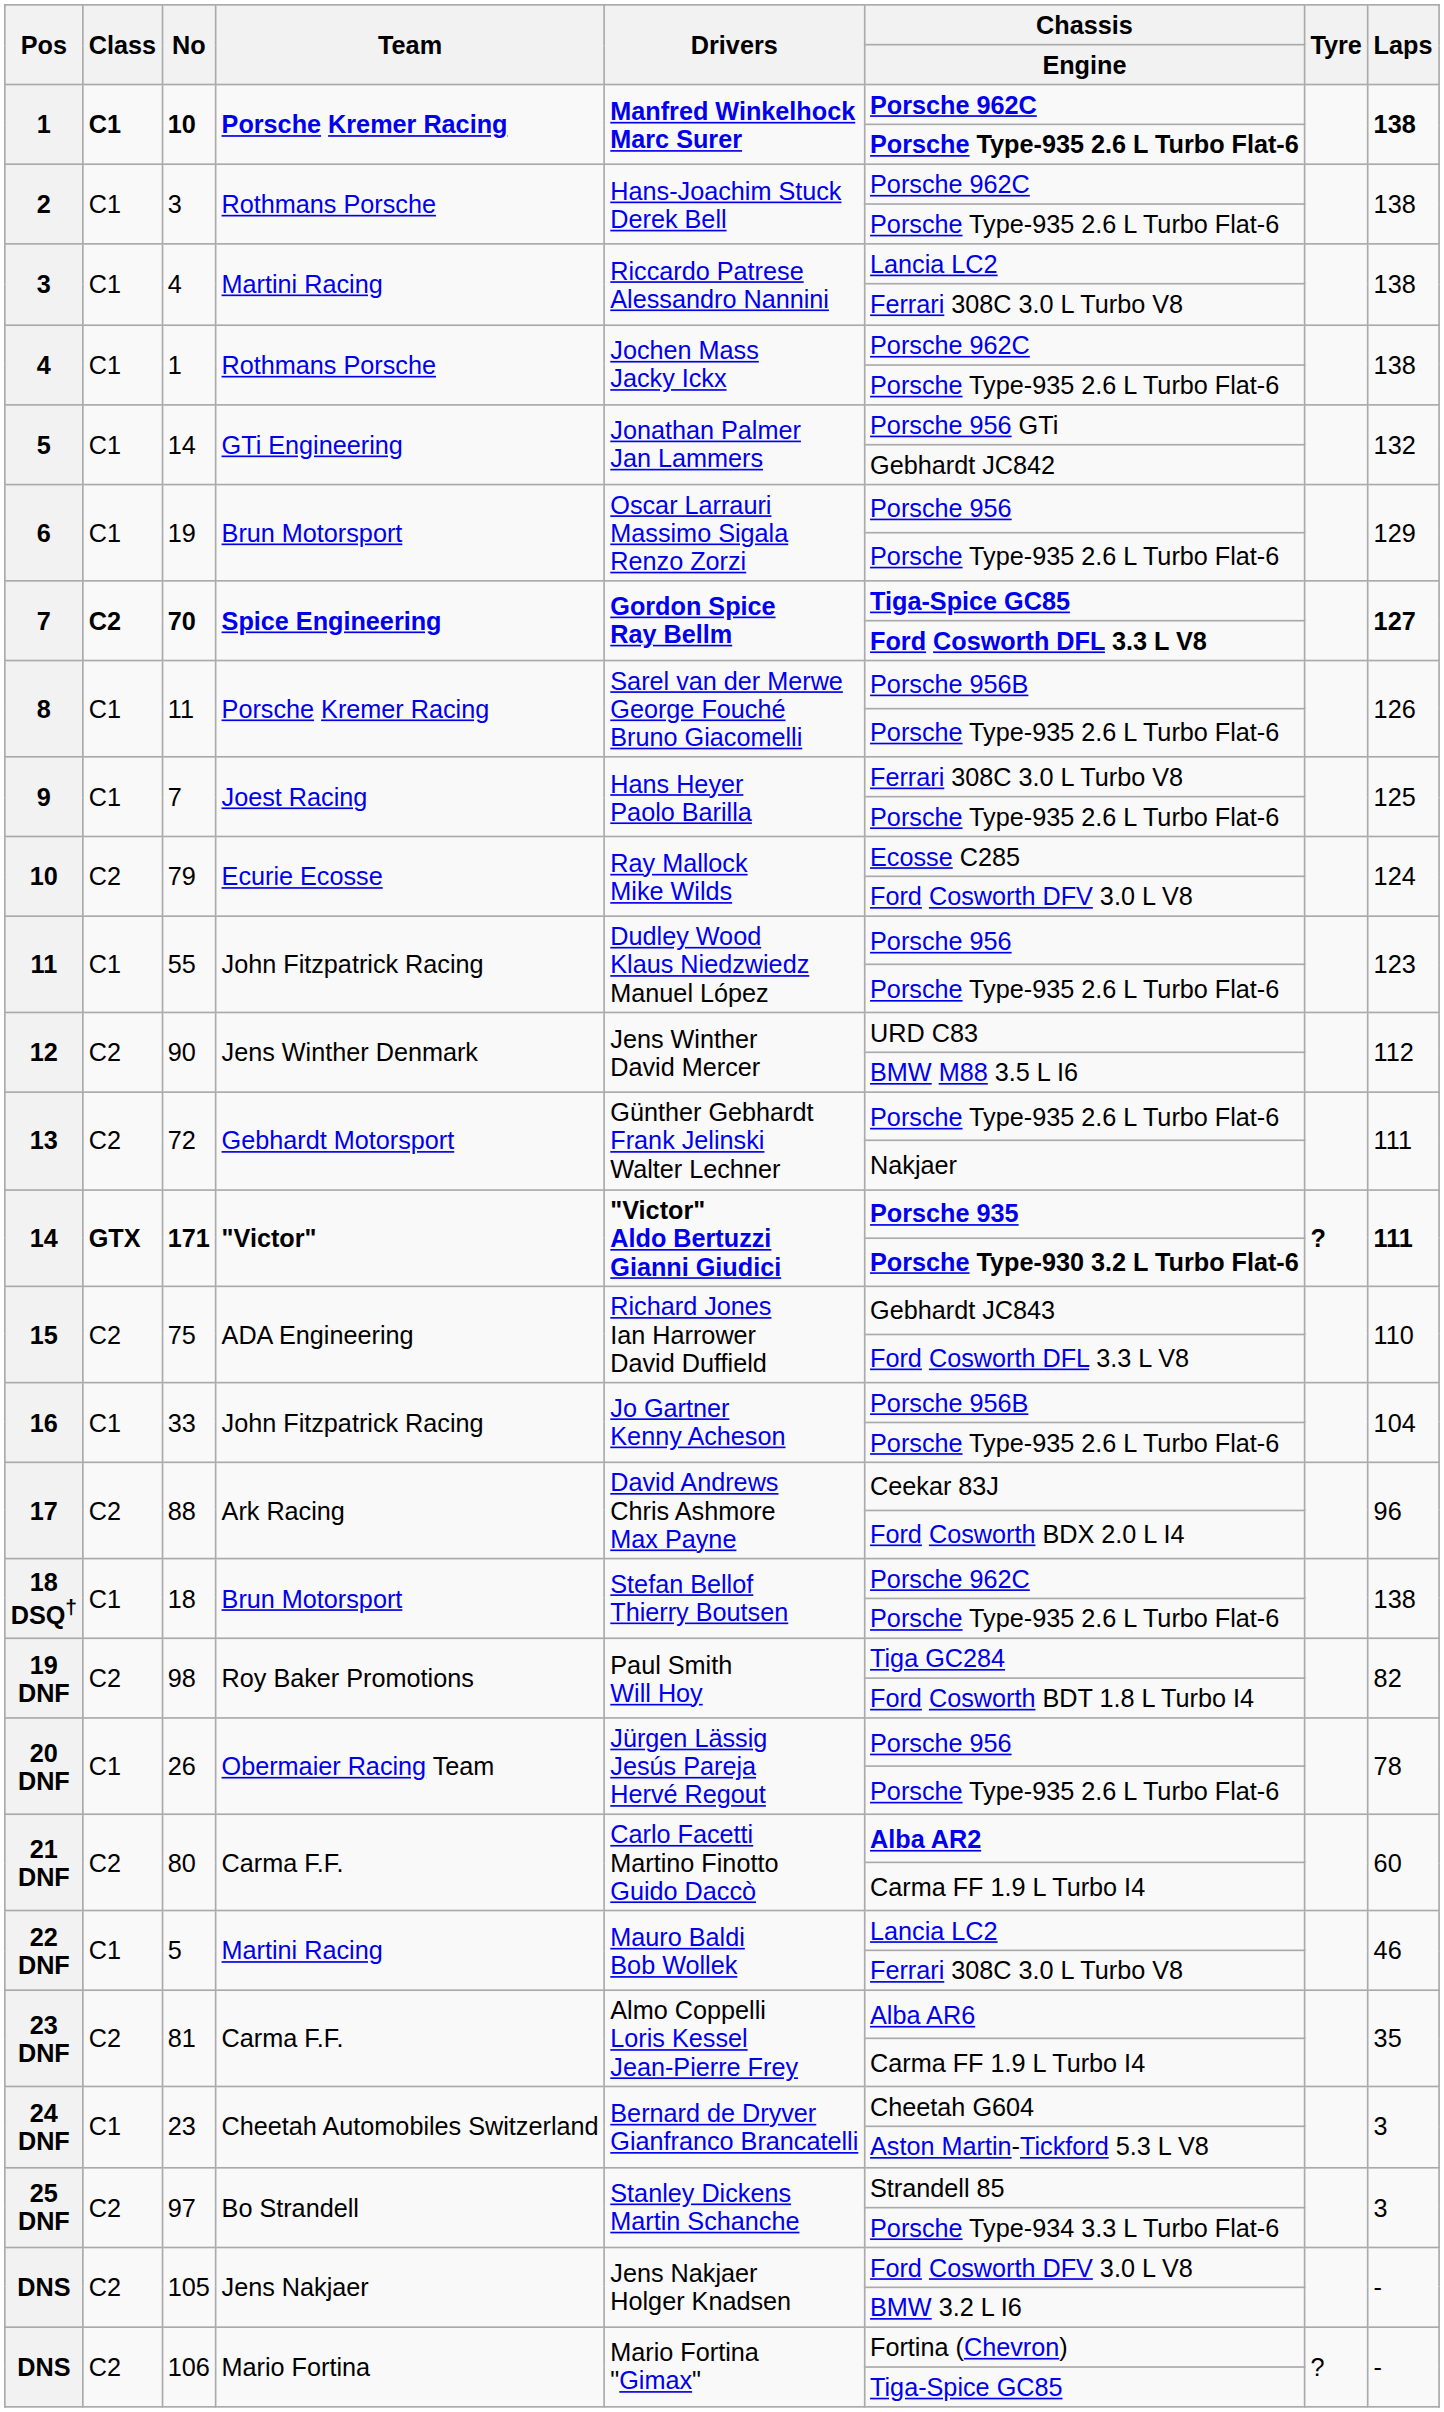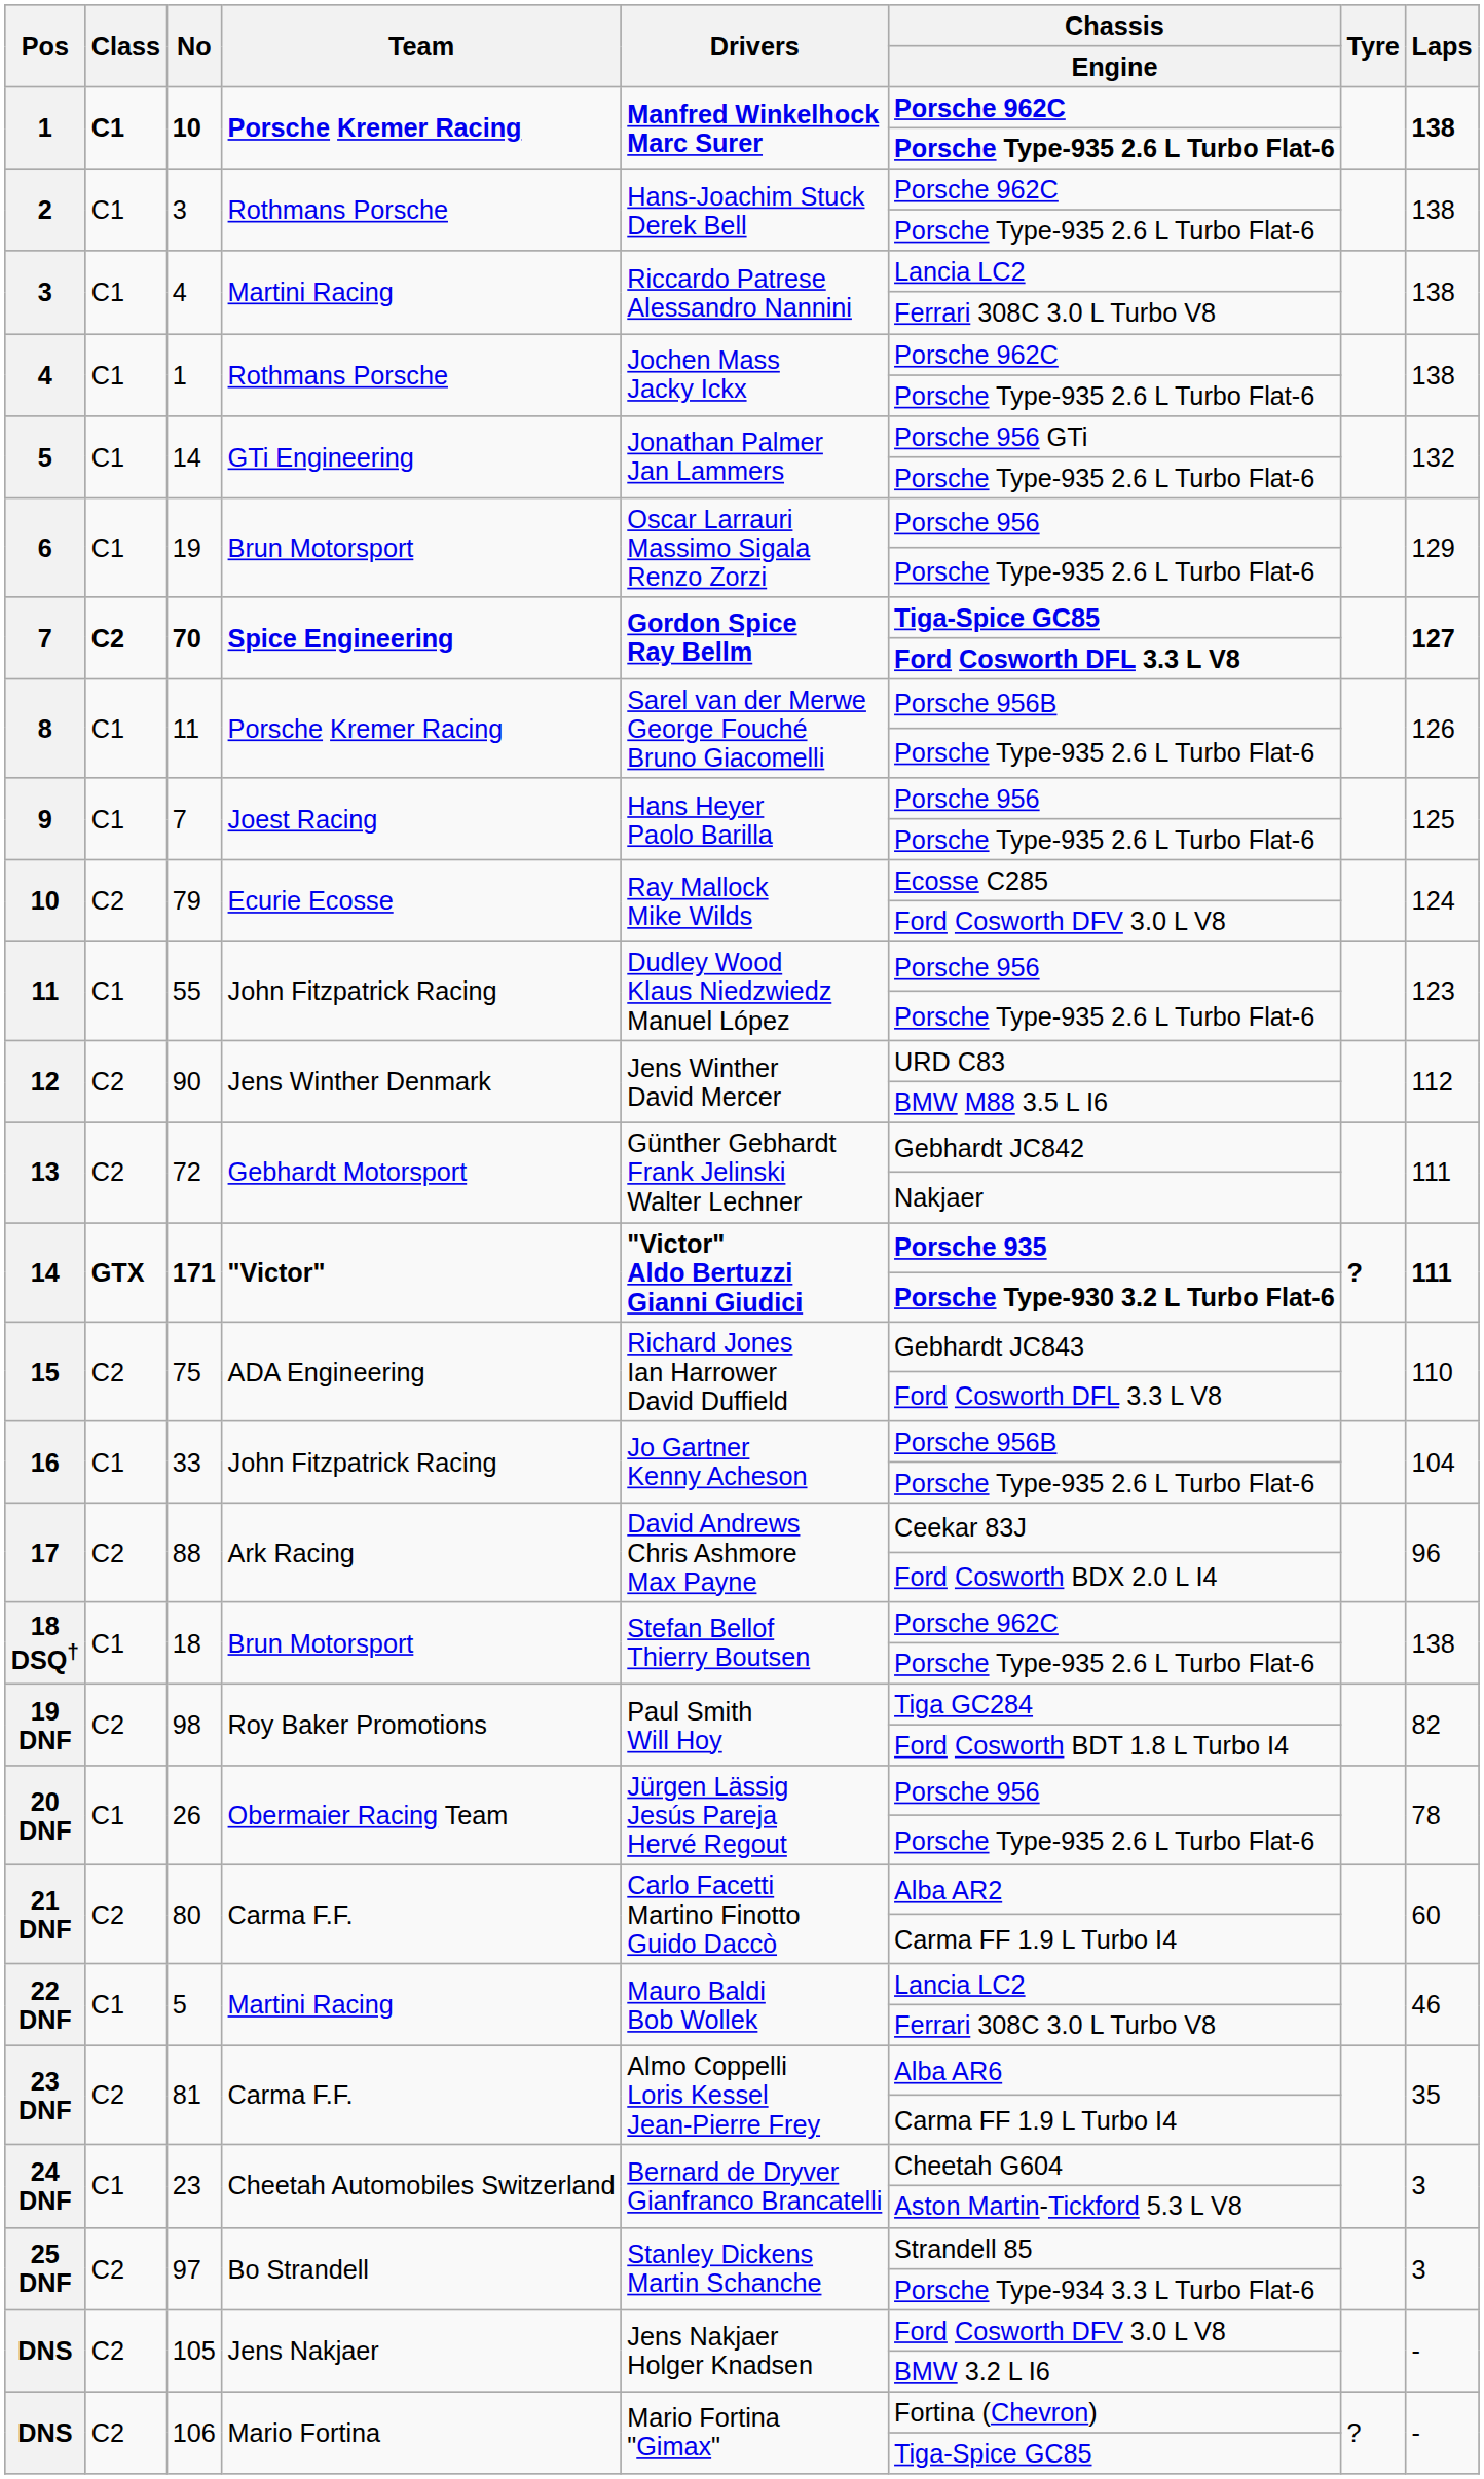row 12 | Chassis / Engine: Gebhardt JC842 -> Porsche Type-935 2.6 L Turbo Flat-6
row 19 | Chassis / Engine: Ferrari 308C 3.0 L Turbo V8 -> Porsche 956
row 27 | Chassis / Engine: Porsche Type-935 2.6 L Turbo Flat-6 -> Gebhardt JC842
row 43 | Chassis / Engine: bold -> normal
